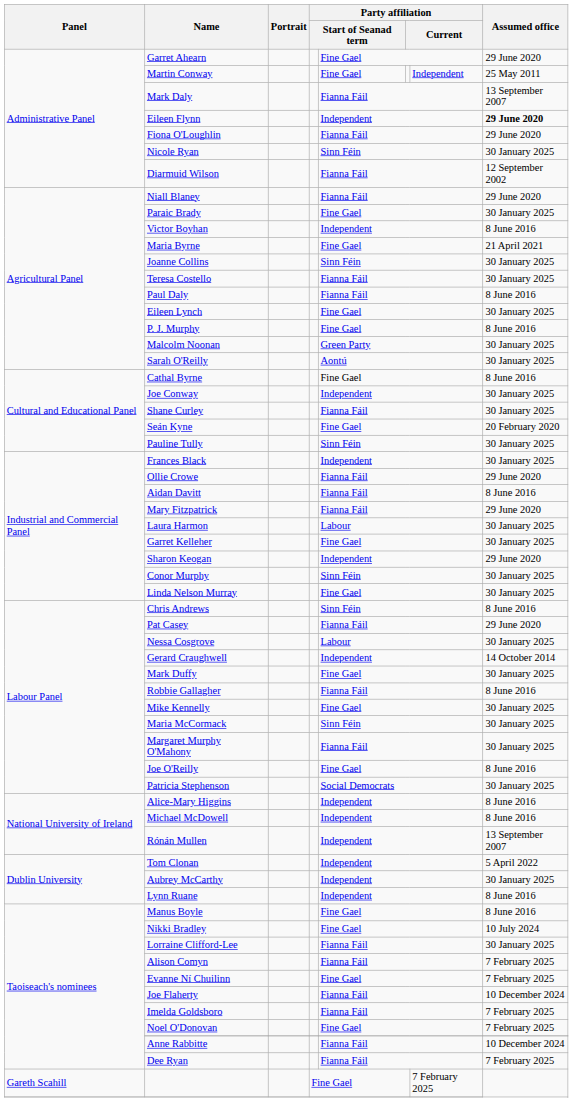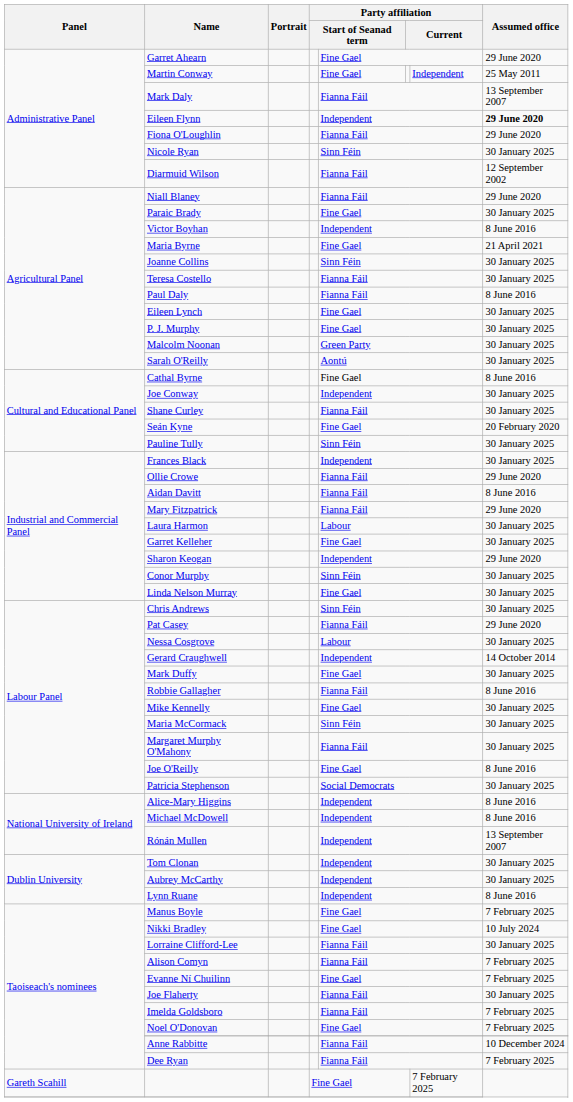P. J. Murphy | Assumed office: 8 June 2016 -> 30 January 2025
Chris Andrews | Assumed office: 8 June 2016 -> 30 January 2025
Tom Clonan | Assumed office: 5 April 2022 -> 30 January 2025
Manus Boyle | Assumed office: 8 June 2016 -> 7 February 2025
Joe Flaherty | Assumed office: 10 December 2024 -> 30 January 2025
